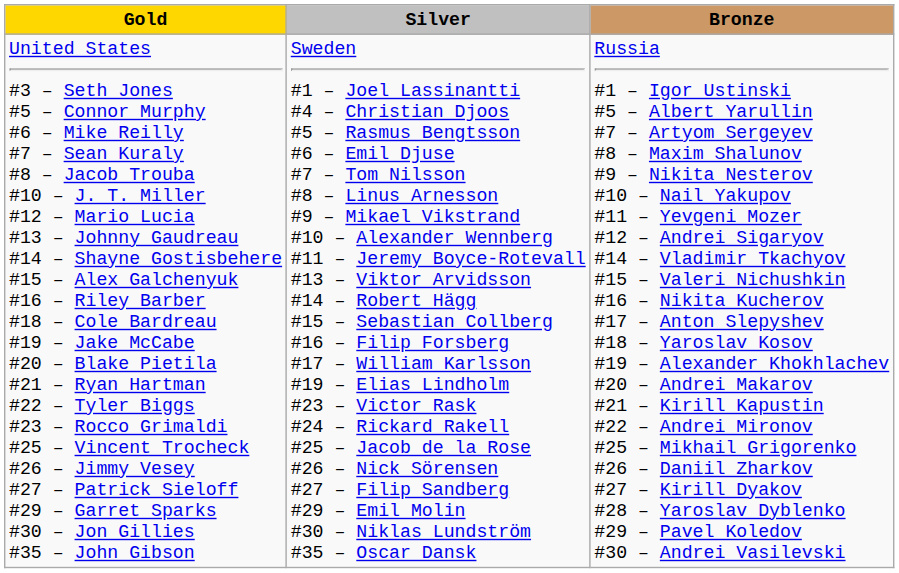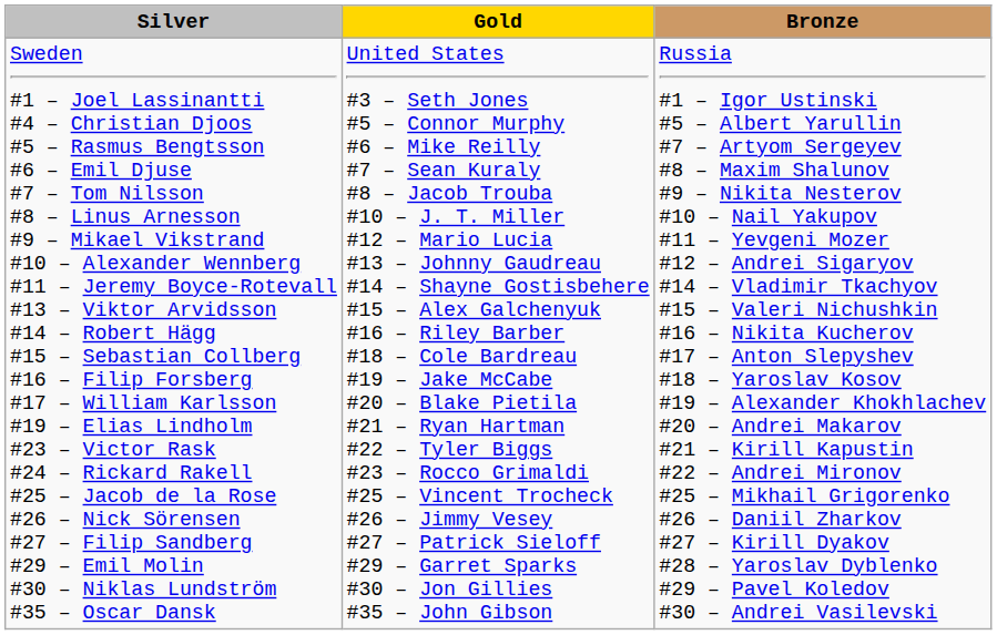columns swapped: Gold <-> Silver
